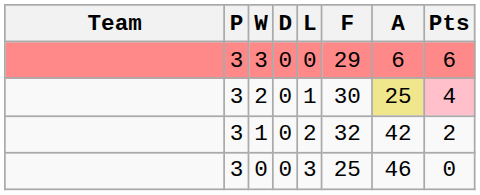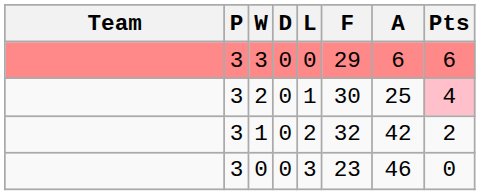row 3 | A: khaki background -> no background
row 5 | F: 25 -> 23
